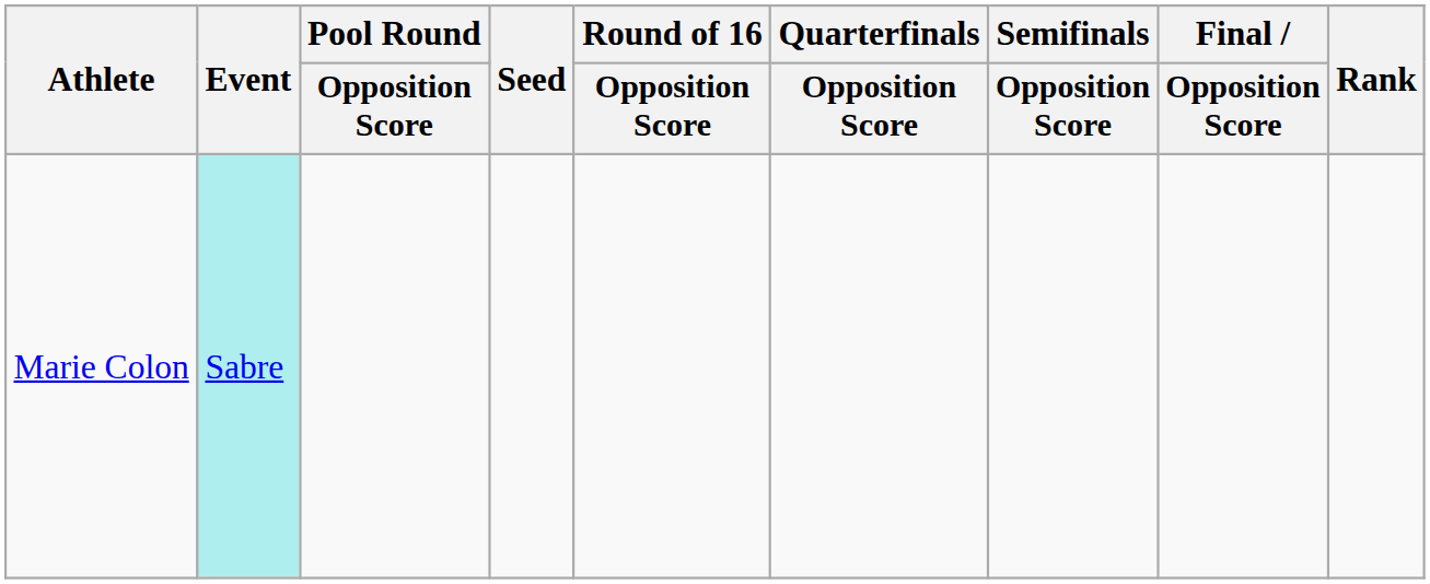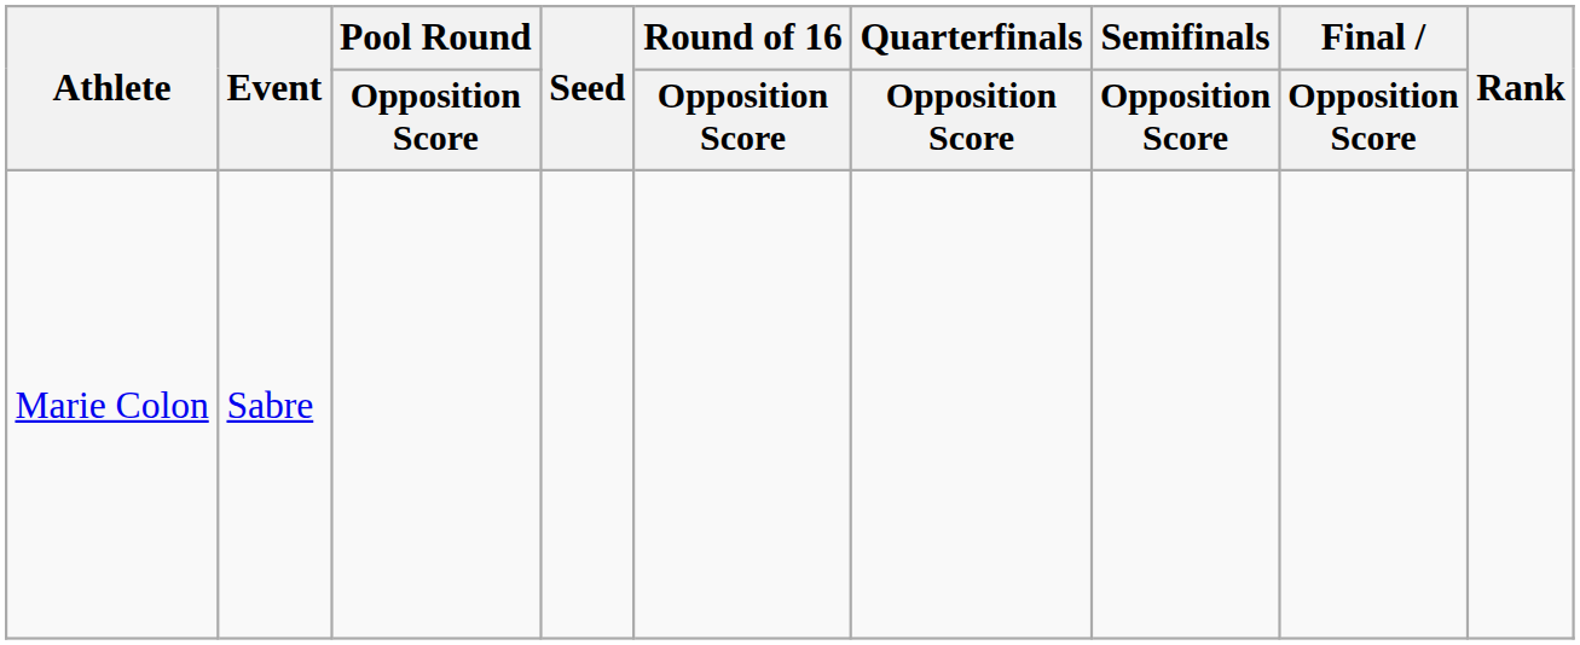Marie Colon | Event: paleturquoise background -> no background
